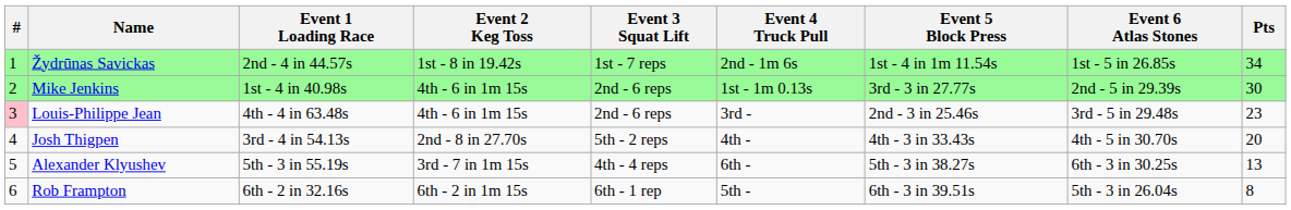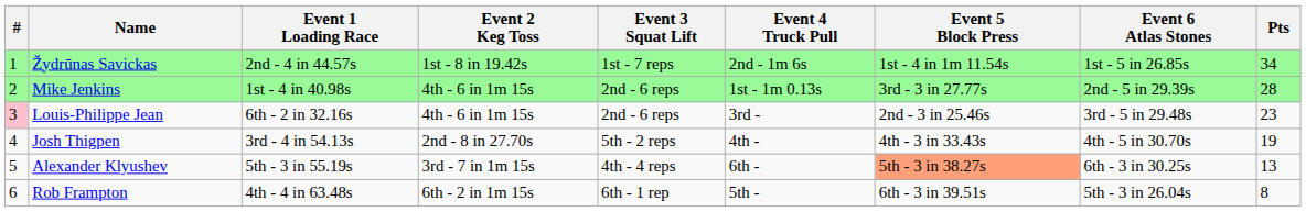Mike Jenkins | Pts: 30 -> 28
Louis-Philippe Jean | Event 1 Loading Race: 4th - 4 in 63.48s -> 6th - 2 in 32.16s
Josh Thigpen | Pts: 20 -> 19
Alexander Klyushev | Event 5 Block Press: no background -> lightsalmon background
Rob Frampton | Event 1 Loading Race: 6th - 2 in 32.16s -> 4th - 4 in 63.48s
